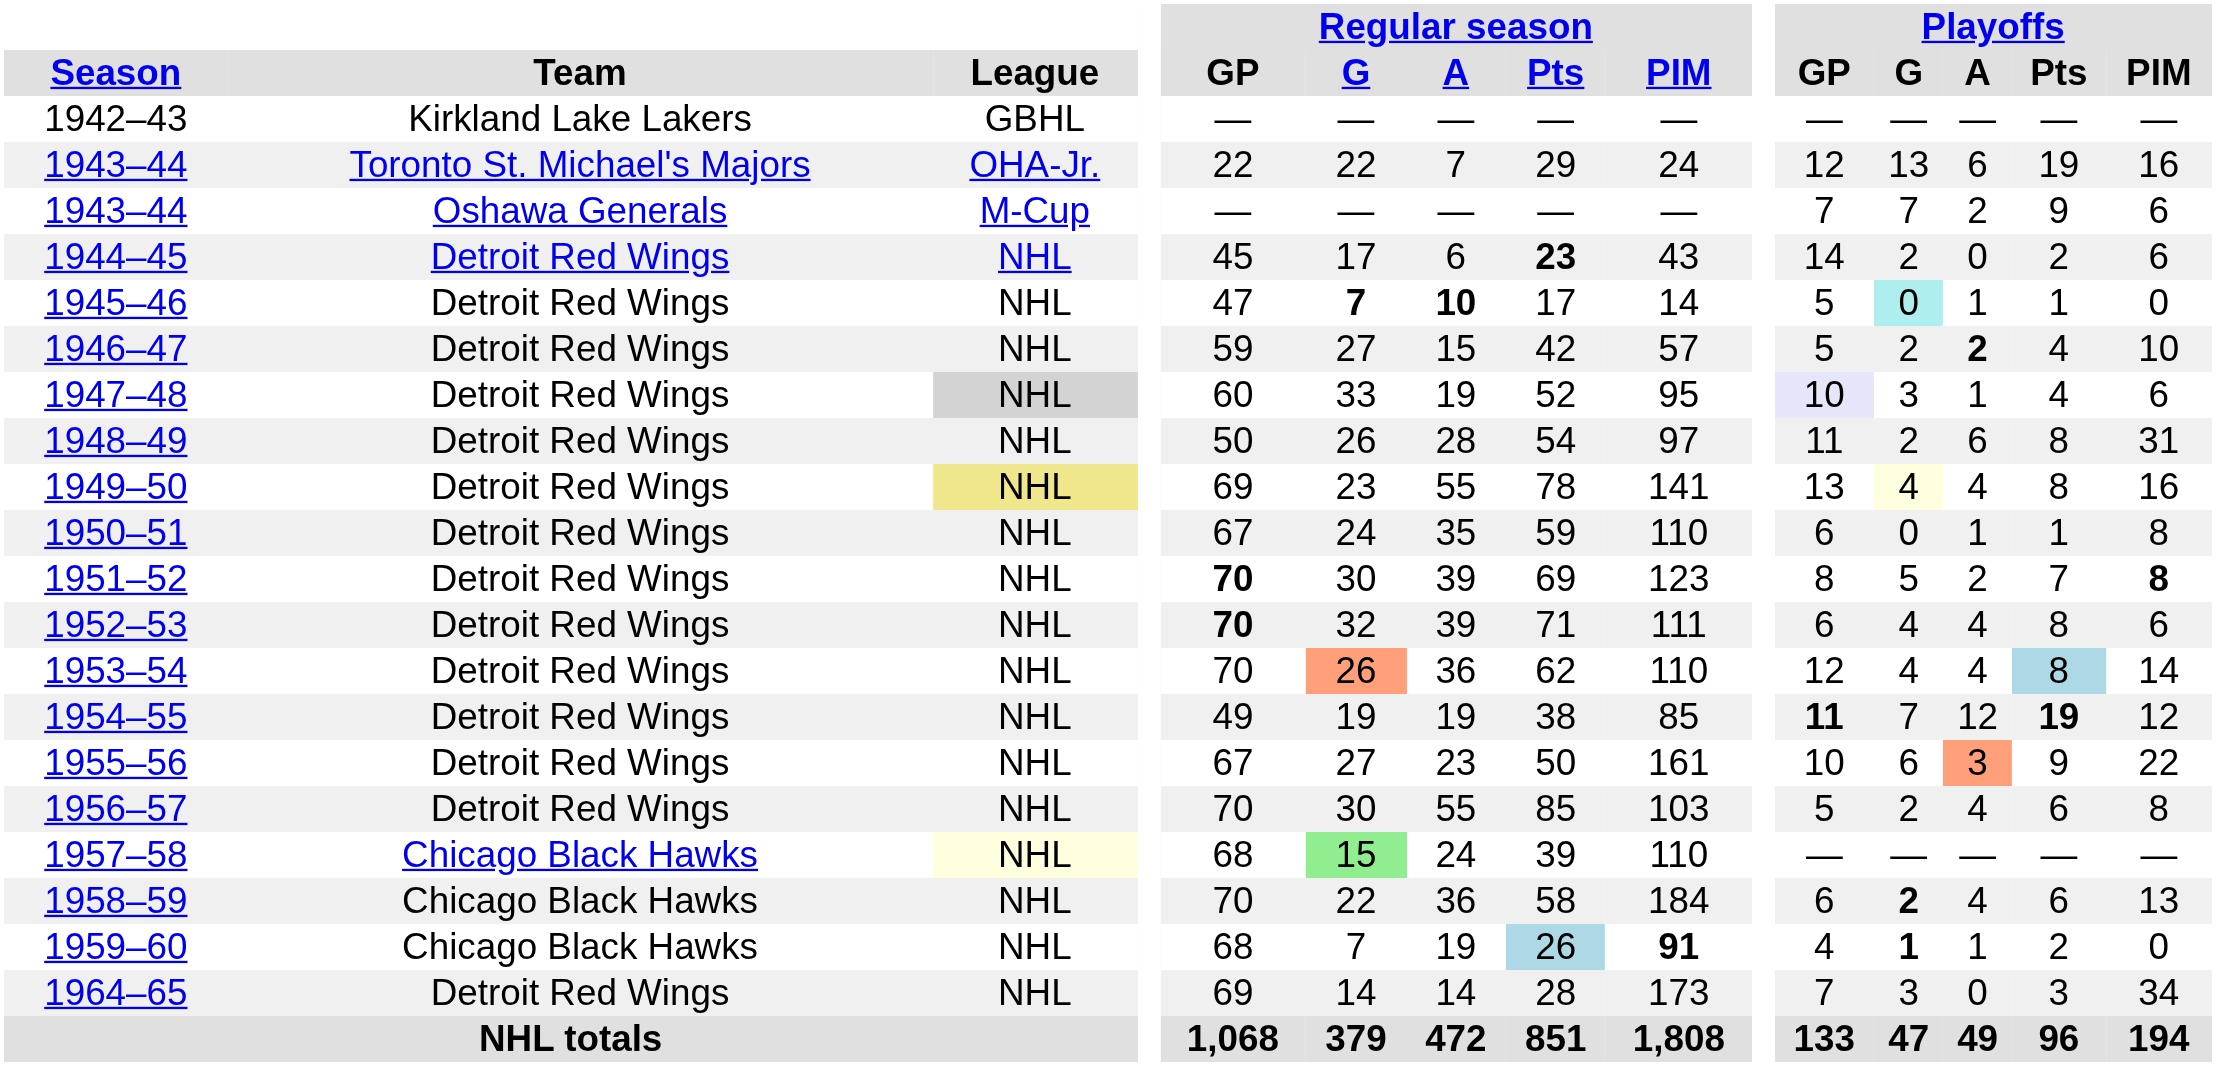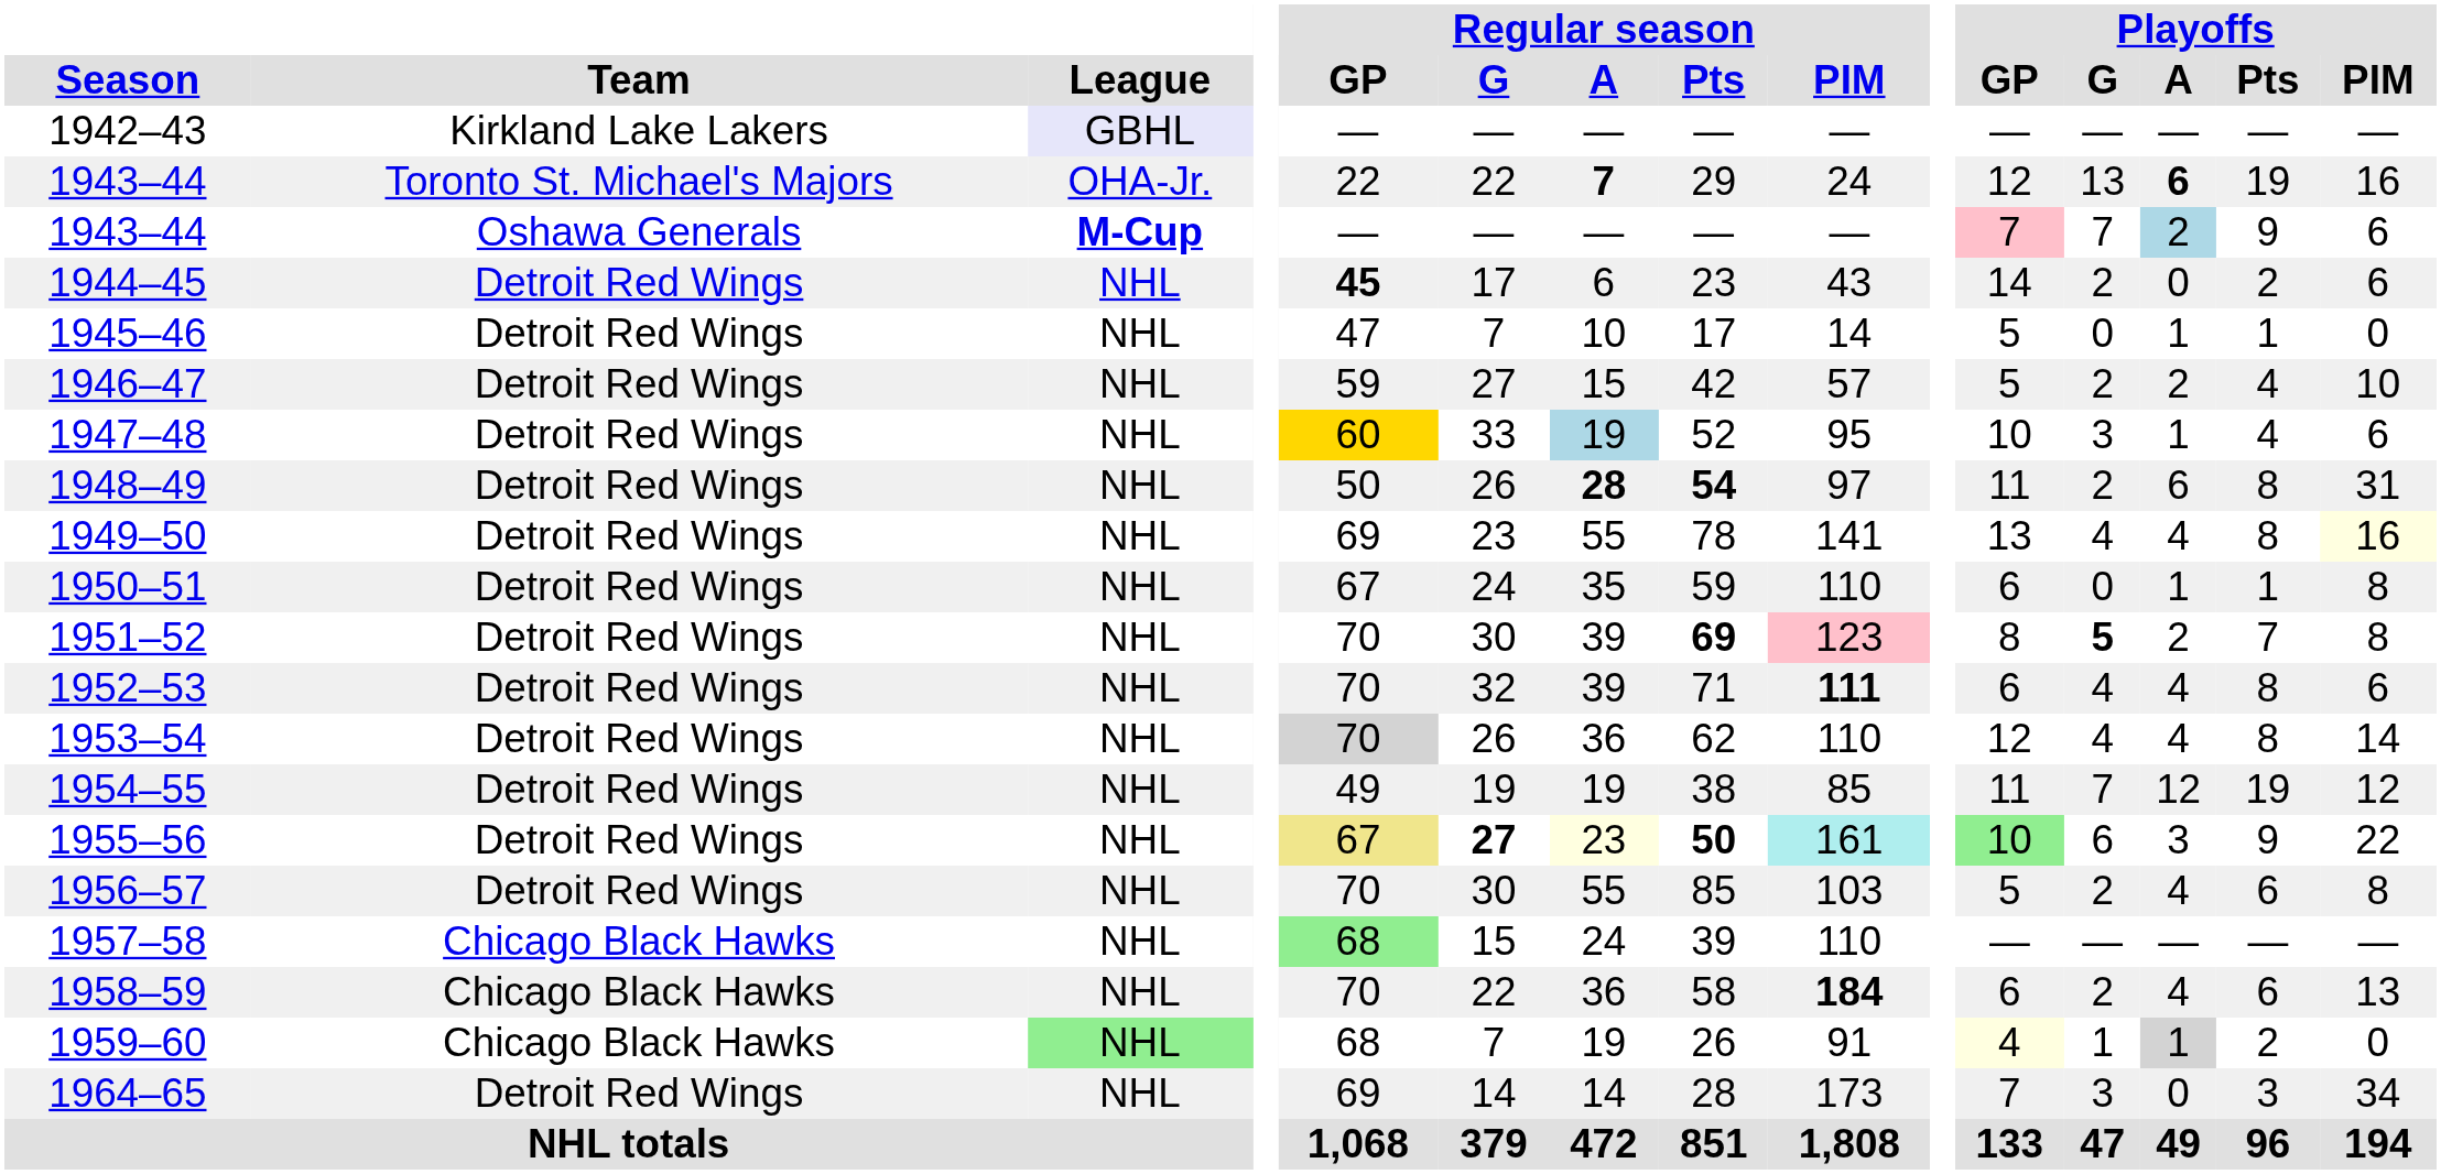1942–43 | League: no background -> lavender background
1943–44 / Toronto St. Michael's Majors | Regular season / A: normal -> bold
1943–44 / Toronto St. Michael's Majors | Playoffs / A: normal -> bold
1943–44 / Oshawa Generals | League: normal -> bold
1943–44 / Oshawa Generals | Playoffs / GP: no background -> pink background
1943–44 / Oshawa Generals | Playoffs / A: no background -> lightblue background
1944–45 | Regular season / GP: normal -> bold
1944–45 | Regular season / Pts: bold -> normal
1945–46 | Regular season / G: bold -> normal
1945–46 | Regular season / A: bold -> normal
1945–46 | Playoffs / G: paleturquoise background -> no background
1946–47 | Playoffs / A: bold -> normal
1947–48 | League: lightgrey background -> no background
1947–48 | Regular season / GP: no background -> gold background
1947–48 | Regular season / A: no background -> lightblue background
1947–48 | Playoffs / GP: lavender background -> no background
1948–49 | Regular season / A: normal -> bold
1948–49 | Regular season / Pts: normal -> bold
1949–50 | League: khaki background -> no background
1949–50 | Playoffs / G: lightyellow background -> no background
1949–50 | Playoffs / PIM: no background -> lightyellow background
1951–52 | Regular season / GP: bold -> normal
1951–52 | Regular season / Pts: normal -> bold
1951–52 | Regular season / PIM: no background -> pink background
1951–52 | Playoffs / G: normal -> bold
1951–52 | Playoffs / PIM: bold -> normal
1952–53 | Regular season / GP: bold -> normal
1952–53 | Regular season / PIM: normal -> bold
1953–54 | Regular season / GP: no background -> lightgrey background
1953–54 | Regular season / G: lightsalmon background -> no background
1953–54 | Playoffs / Pts: lightblue background -> no background
1954–55 | Playoffs / GP: bold -> normal
1954–55 | Playoffs / Pts: bold -> normal
1955–56 | Regular season / GP: no background -> khaki background
1955–56 | Regular season / G: normal -> bold
1955–56 | Regular season / A: no background -> lightyellow background
1955–56 | Regular season / Pts: normal -> bold
1955–56 | Regular season / PIM: no background -> paleturquoise background
1955–56 | Playoffs / GP: no background -> lightgreen background
1955–56 | Playoffs / A: lightsalmon background -> no background
1957–58 | League: lightyellow background -> no background
1957–58 | Regular season / GP: no background -> lightgreen background
1957–58 | Regular season / G: lightgreen background -> no background
1958–59 | Regular season / PIM: normal -> bold
1958–59 | Playoffs / G: bold -> normal
1959–60 | League: no background -> lightgreen background
1959–60 | Regular season / Pts: lightblue background -> no background
1959–60 | Regular season / PIM: bold -> normal
1959–60 | Playoffs / GP: no background -> lightyellow background
1959–60 | Playoffs / G: bold -> normal
1959–60 | Playoffs / A: no background -> lightgrey background
